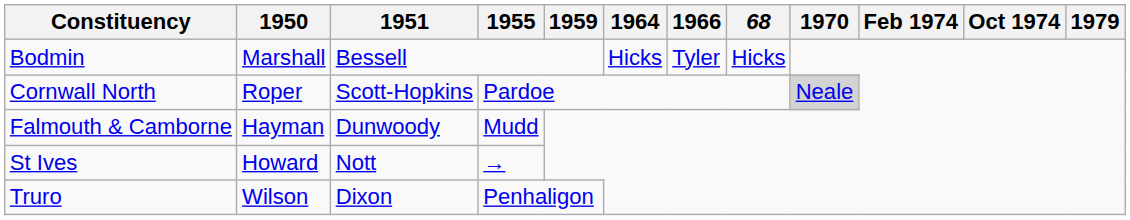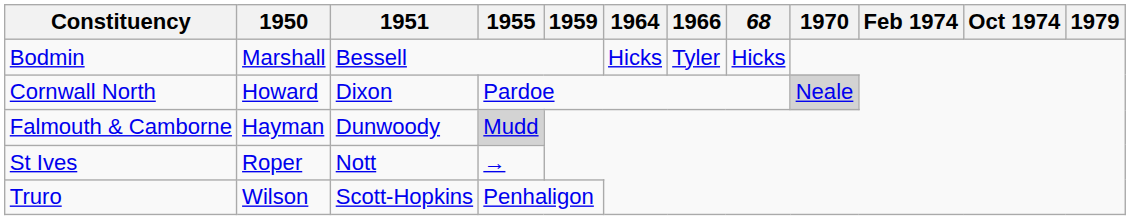Cornwall North | 1950: Roper -> Howard
Cornwall North | 1951: Scott-Hopkins -> Dixon
Falmouth & Camborne | 1955: no background -> lightgrey background
St Ives | 1950: Howard -> Roper
Truro | 1951: Dixon -> Scott-Hopkins
